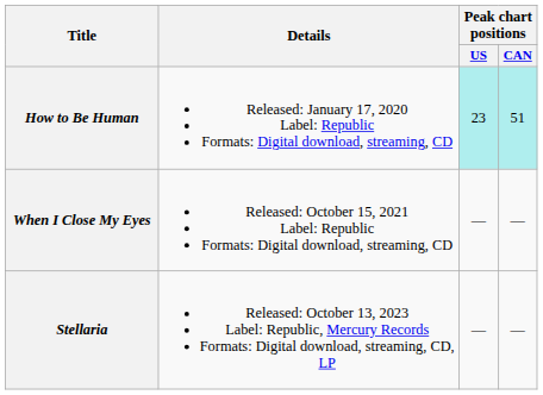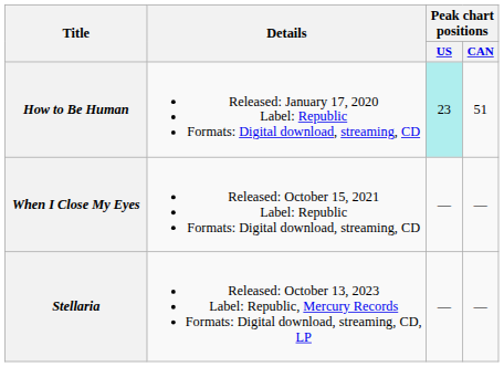How to Be Human | Peak chart positions / CAN: paleturquoise background -> no background
